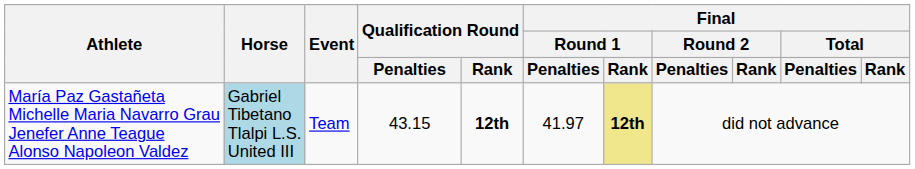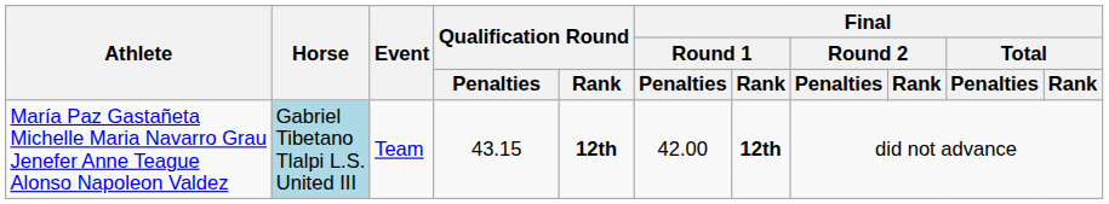row 4 | Final / Round 1 / Penalties: 41.97 -> 42.00
row 4 | Final / Round 1 / Rank: khaki background -> no background
